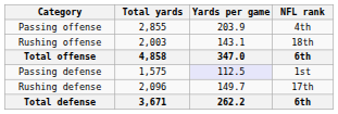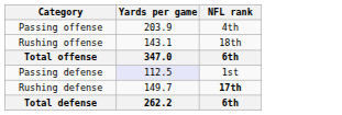- column: Total yards | 2,855 | 2,003 | 4,858 | 1,575 | 2,096 | 3,671
Rushing defense | NFL rank: normal -> bold
